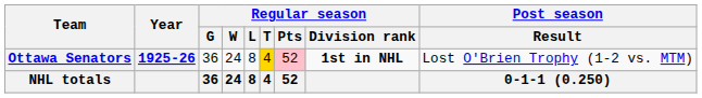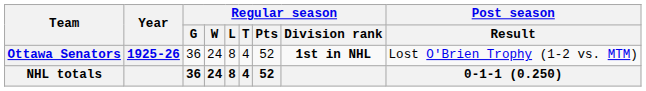Ottawa Senators | Regular season / T: gold background -> no background
Ottawa Senators | Regular season / Pts: pink background -> no background
